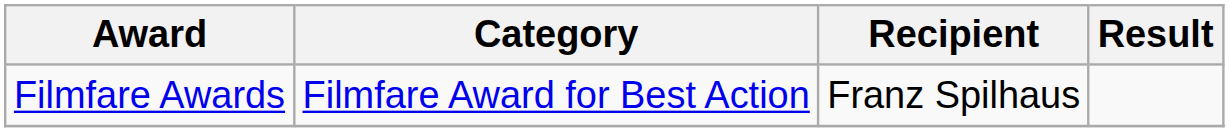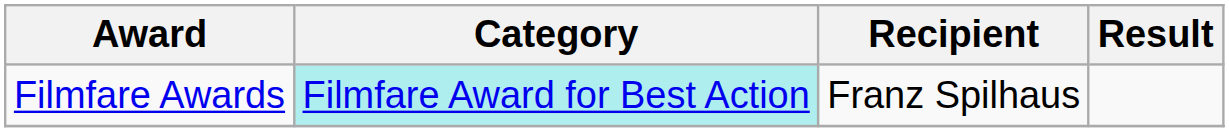Filmfare Awards | Category: no background -> paleturquoise background
